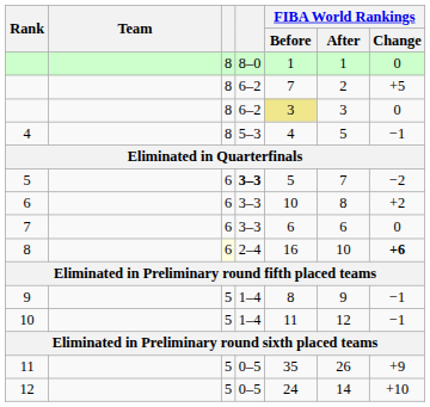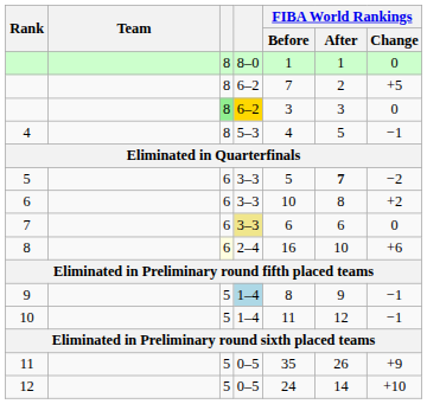row 5 | column 3: no background -> lightgreen background
row 5 | column 4: no background -> gold background
row 5 | FIBA World Rankings / Before: khaki background -> no background
row 8 | column 4: bold -> normal
row 8 | FIBA World Rankings / After: normal -> bold
row 10 | column 4: no background -> khaki background
row 11 | FIBA World Rankings / Change: bold -> normal
row 13 | column 4: no background -> lightblue background
